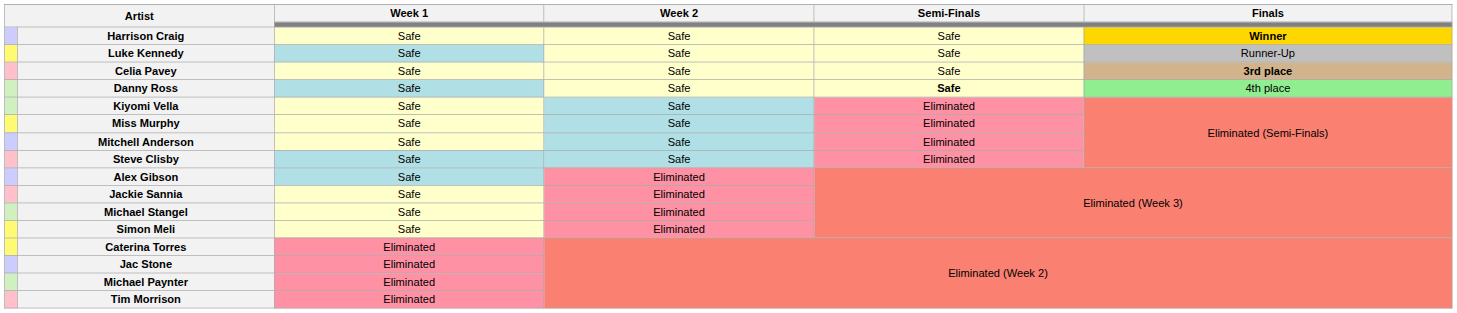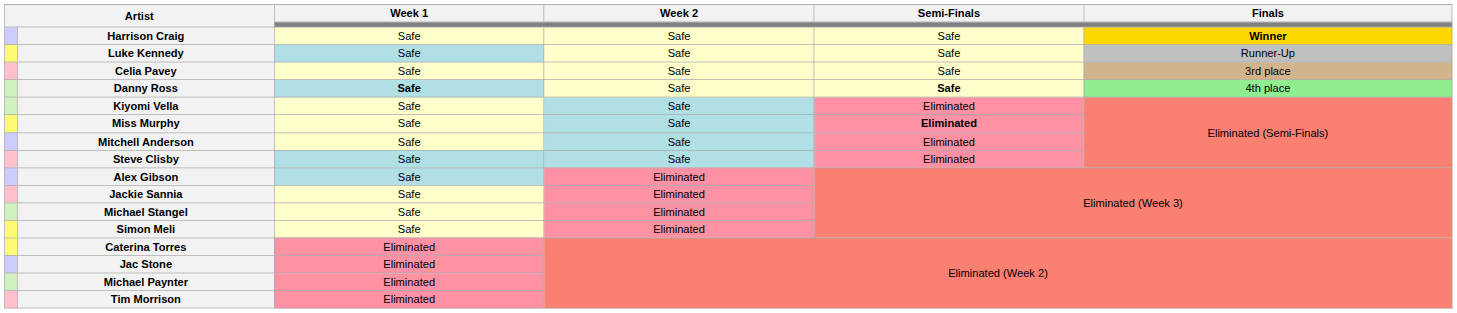Celia Pavey | Finals: bold -> normal
Danny Ross | Week 1: normal -> bold
Miss Murphy | Semi-Finals: normal -> bold
